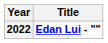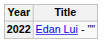2022 | Title: bold -> normal
